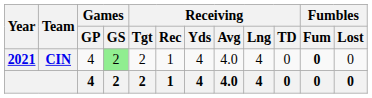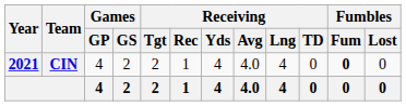CIN | Games / GS: lightgreen background -> no background
